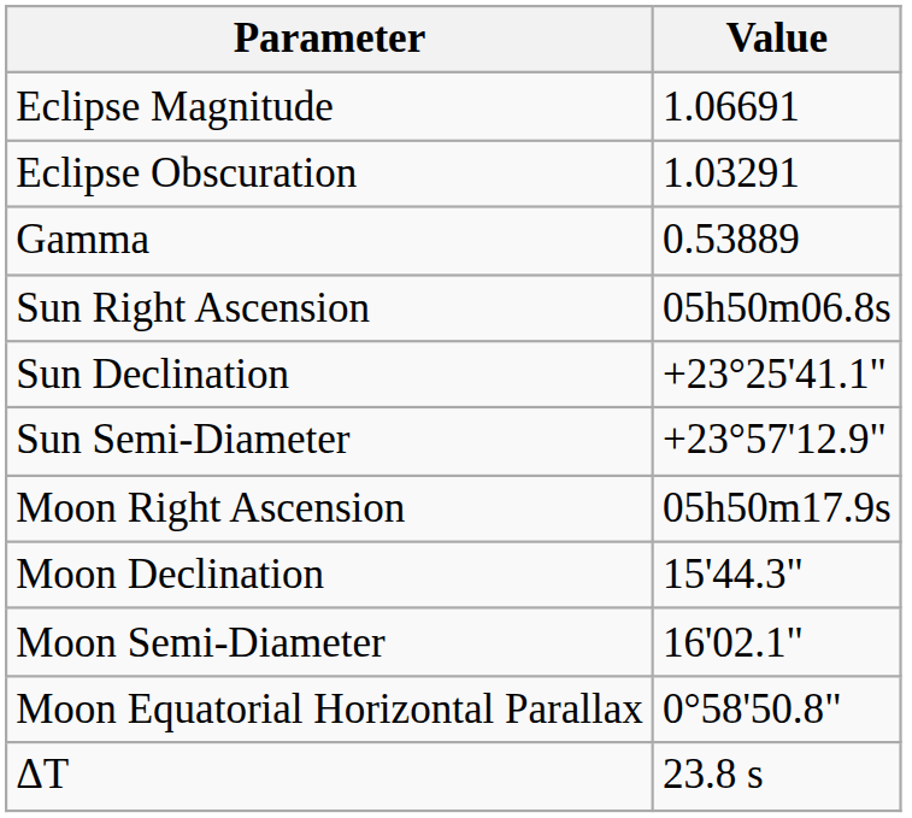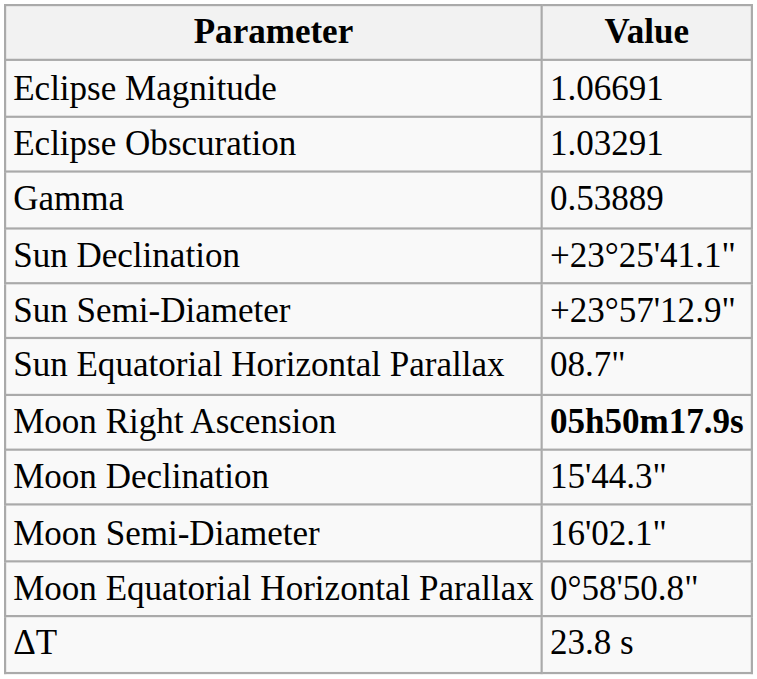- row: Sun Right Ascension | 05h50m06.8s
+ row: Sun Equatorial Horizontal Parallax | 08.7"
Moon Right Ascension | Value: normal -> bold
